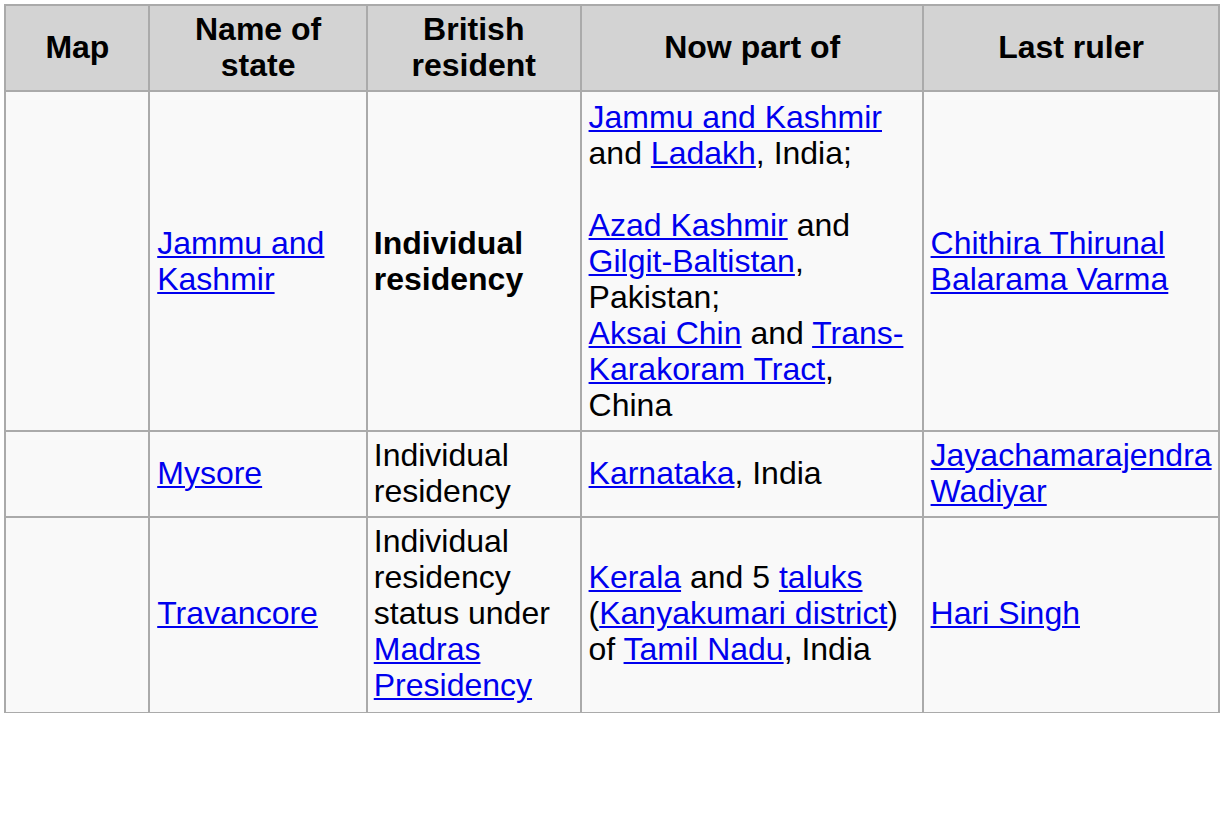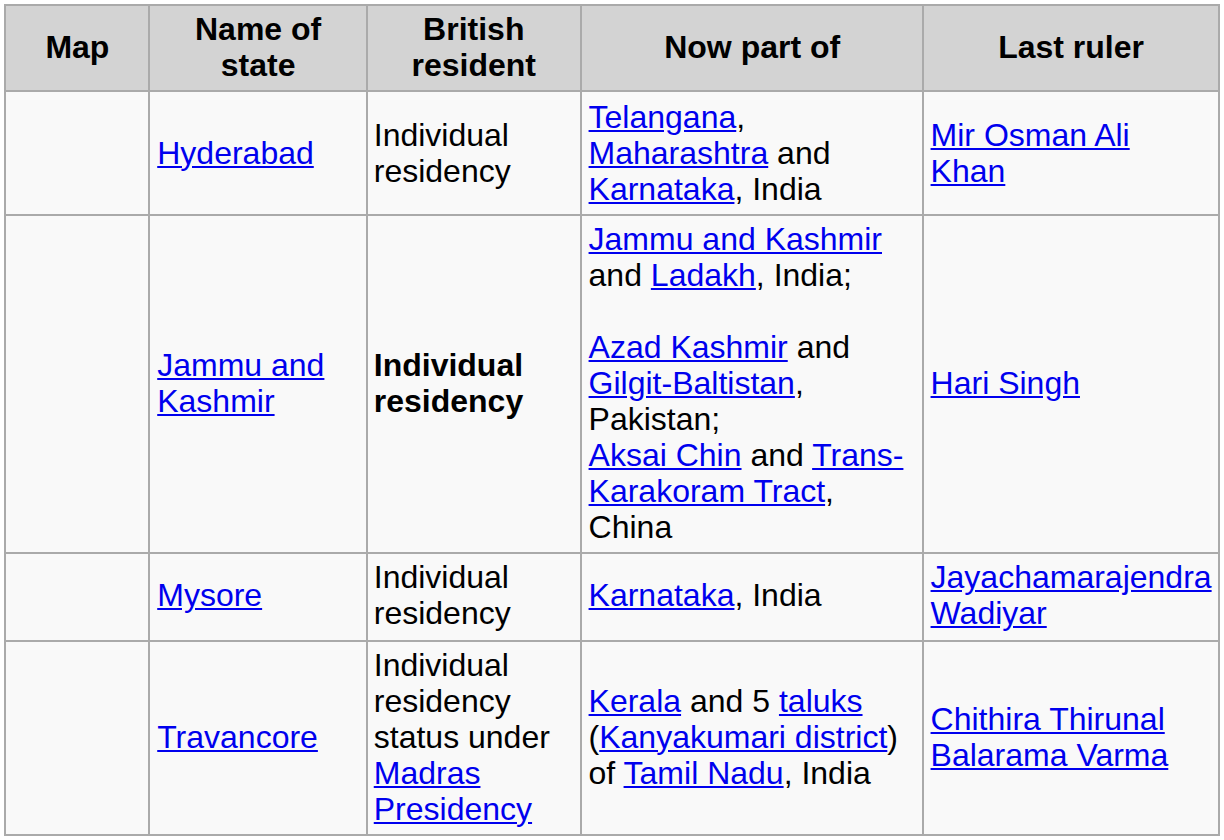+ row: Hyderabad | Individual residency | Telangana, Maharashtra and Karnataka, India | Mir Osman Ali Khan
Jammu and Kashmir | Last ruler: Chithira Thirunal Balarama Varma -> Hari Singh
Travancore | Last ruler: Hari Singh -> Chithira Thirunal Balarama Varma
